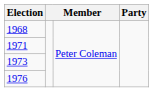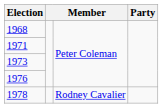+ row: 1978 | Rodney Cavalier
